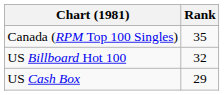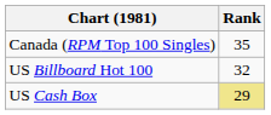US Cash Box | Rank: no background -> khaki background
